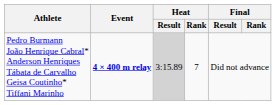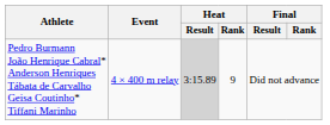row 3 | Event: bold -> normal
row 3 | Heat / Rank: 7 -> 9
